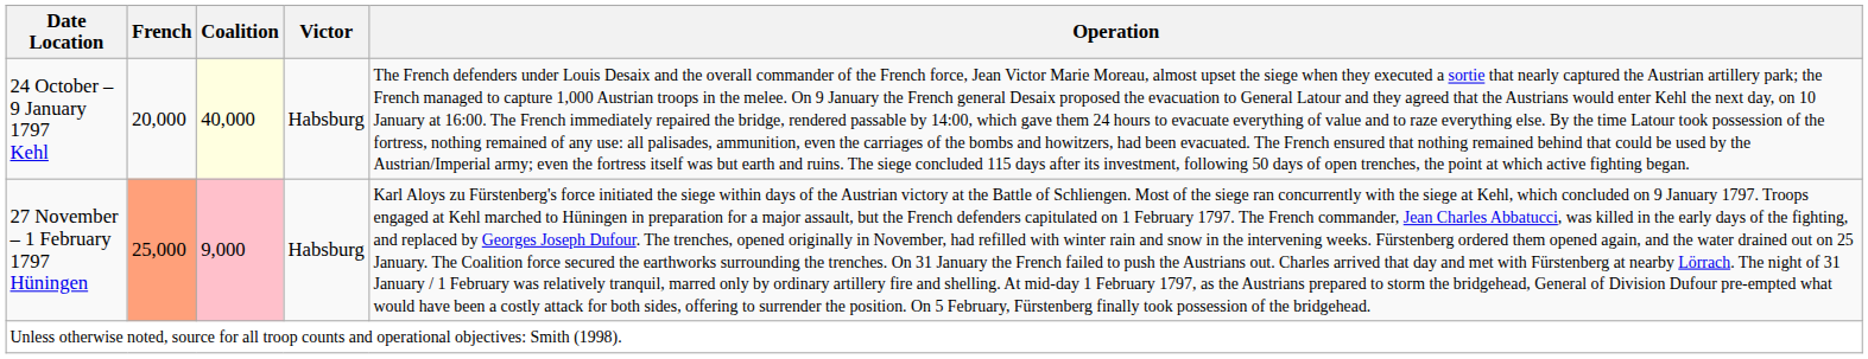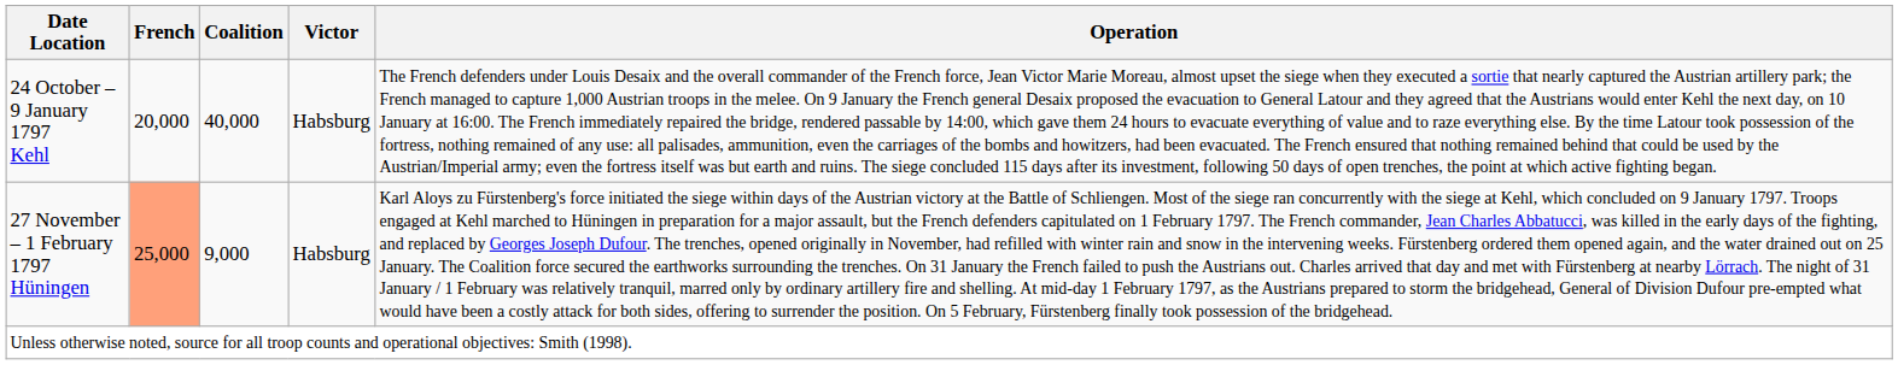24 October – 9 January 1797 Kehl | Coalition: lightyellow background -> no background
27 November – 1 February 1797 Hüningen | Coalition: pink background -> no background
